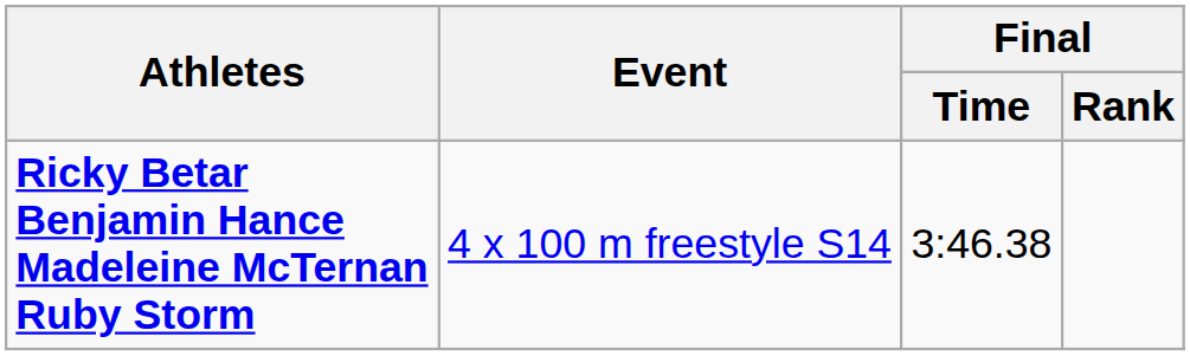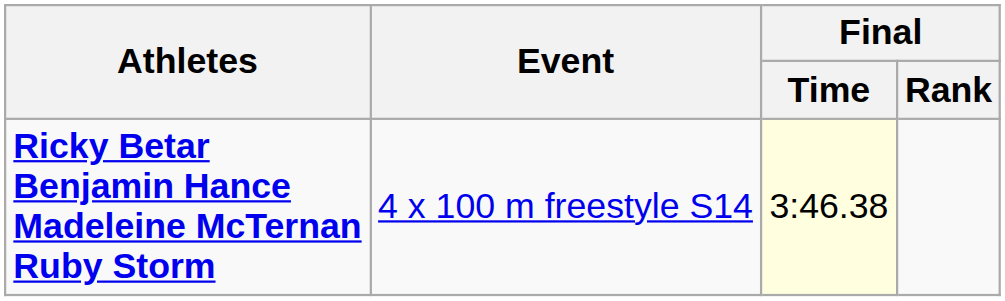Ricky Betar Benjamin Hance Madeleine McTernan Ruby Storm | Final / Time: no background -> lightyellow background
